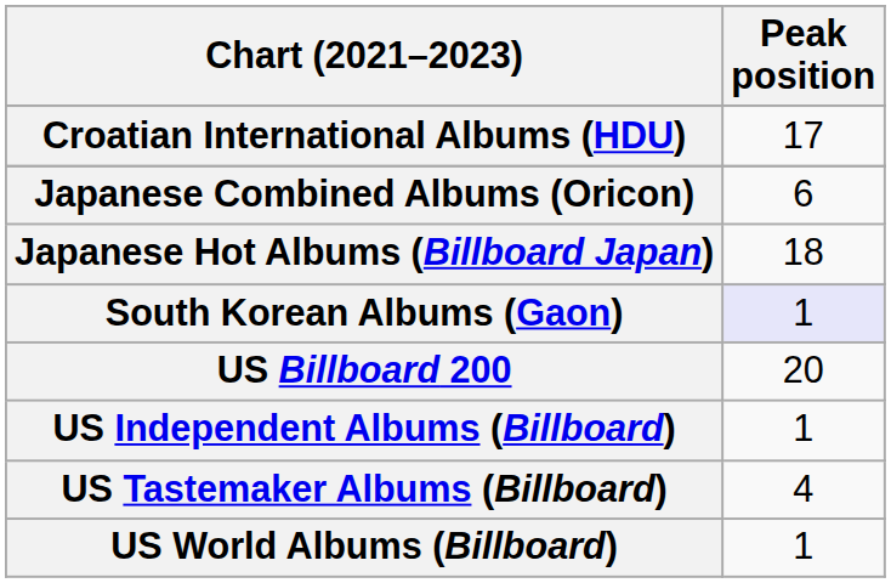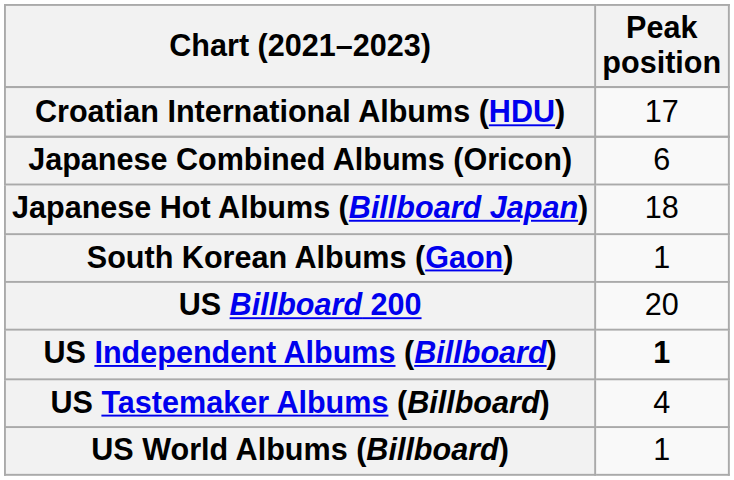South Korean Albums (Gaon) | Peak position: lavender background -> no background
US Independent Albums (Billboard) | Peak position: normal -> bold
